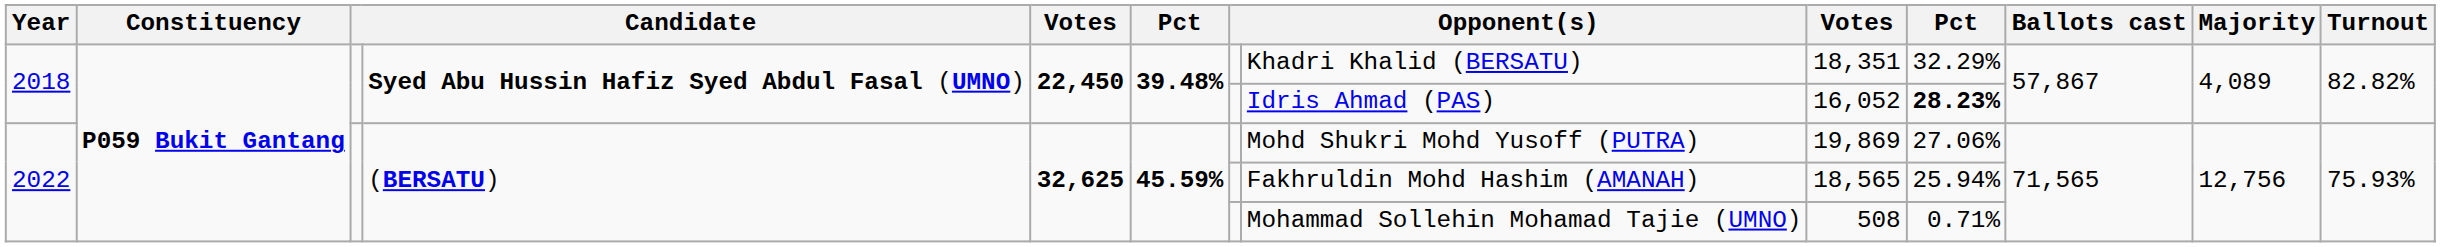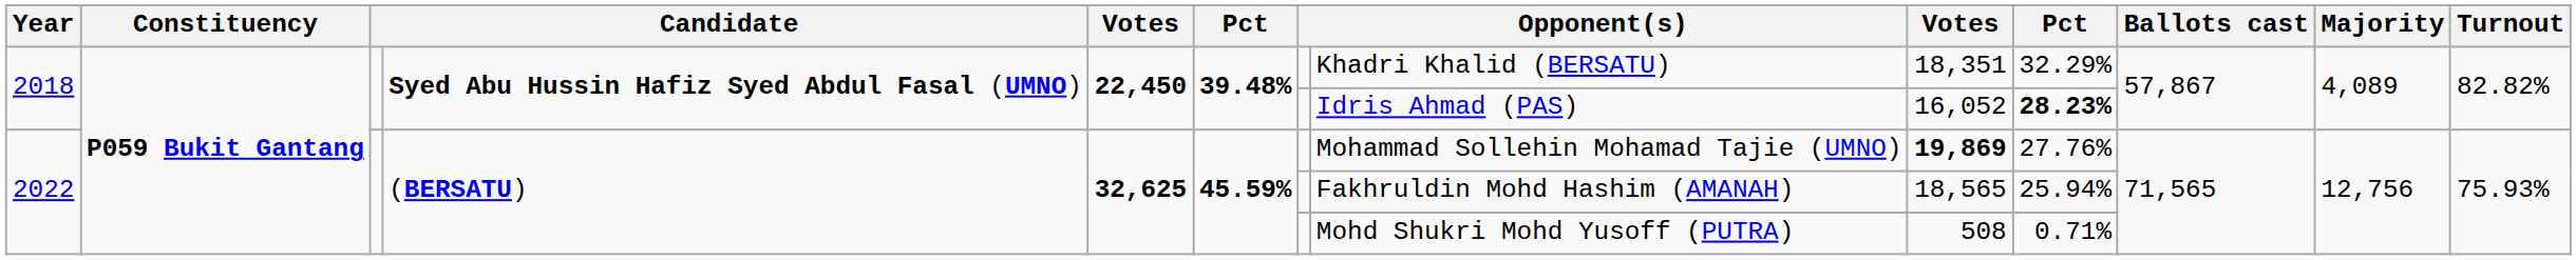row 4 | column 8: Mohd Shukri Mohd Yusoff (PUTRA) -> Mohammad Sollehin Mohamad Tajie (UMNO)
row 4 | column 9: normal -> bold
row 4 | column 10: 27.06% -> 27.76%
row 6 | column 8: Mohammad Sollehin Mohamad Tajie (UMNO) -> Mohd Shukri Mohd Yusoff (PUTRA)
